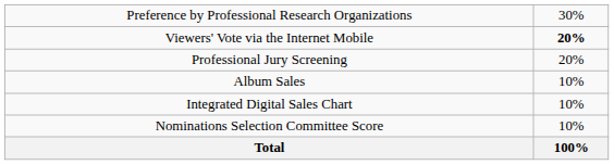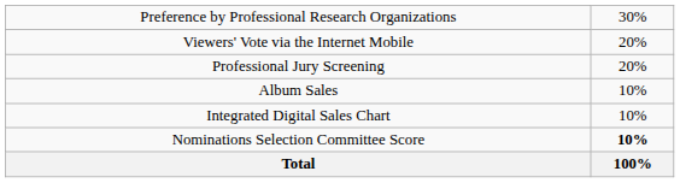Viewers' Vote via the Internet Mobile | column 2: bold -> normal
Nominations Selection Committee Score | column 2: normal -> bold
